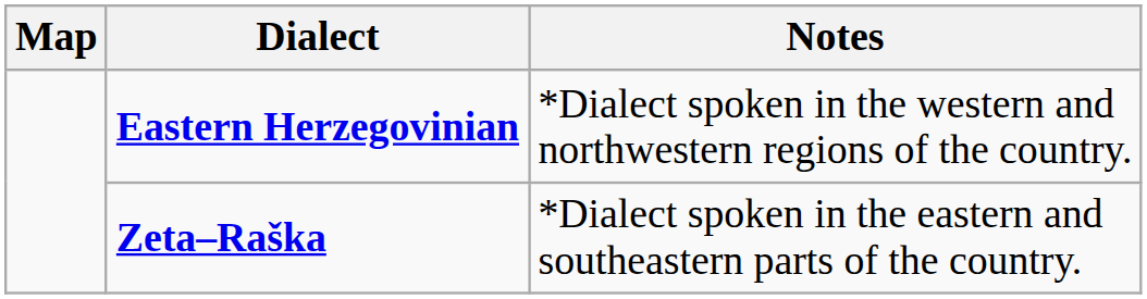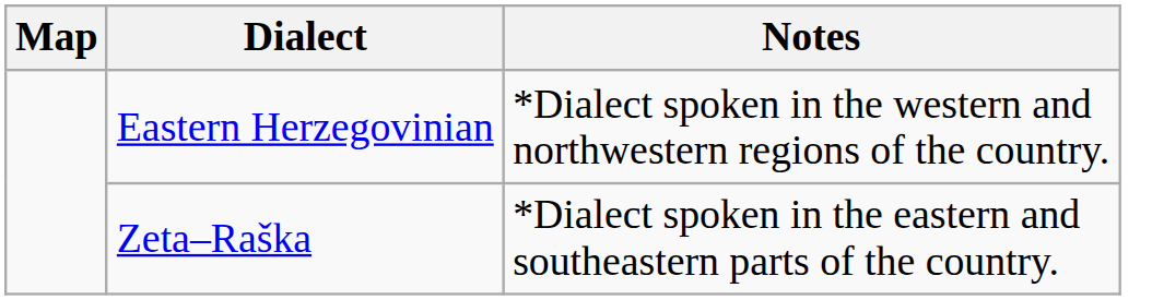Eastern Herzegovinian | Dialect: bold -> normal
Zeta–Raška | Dialect: bold -> normal
